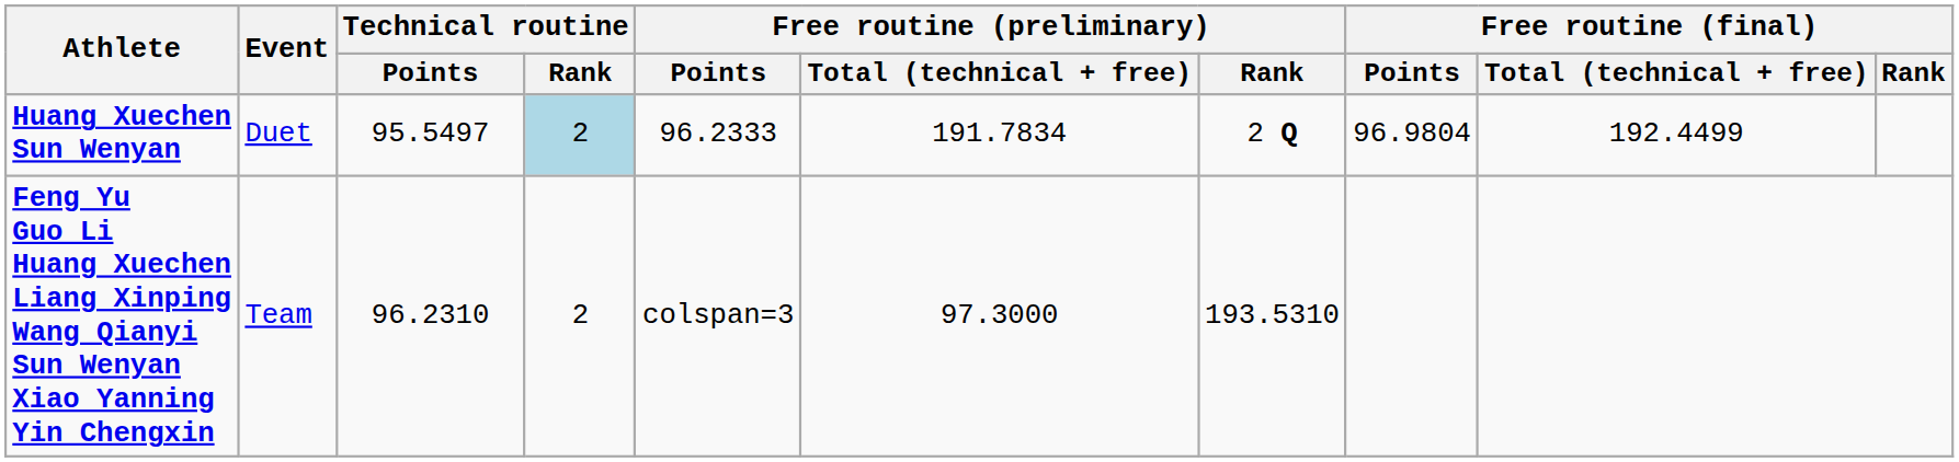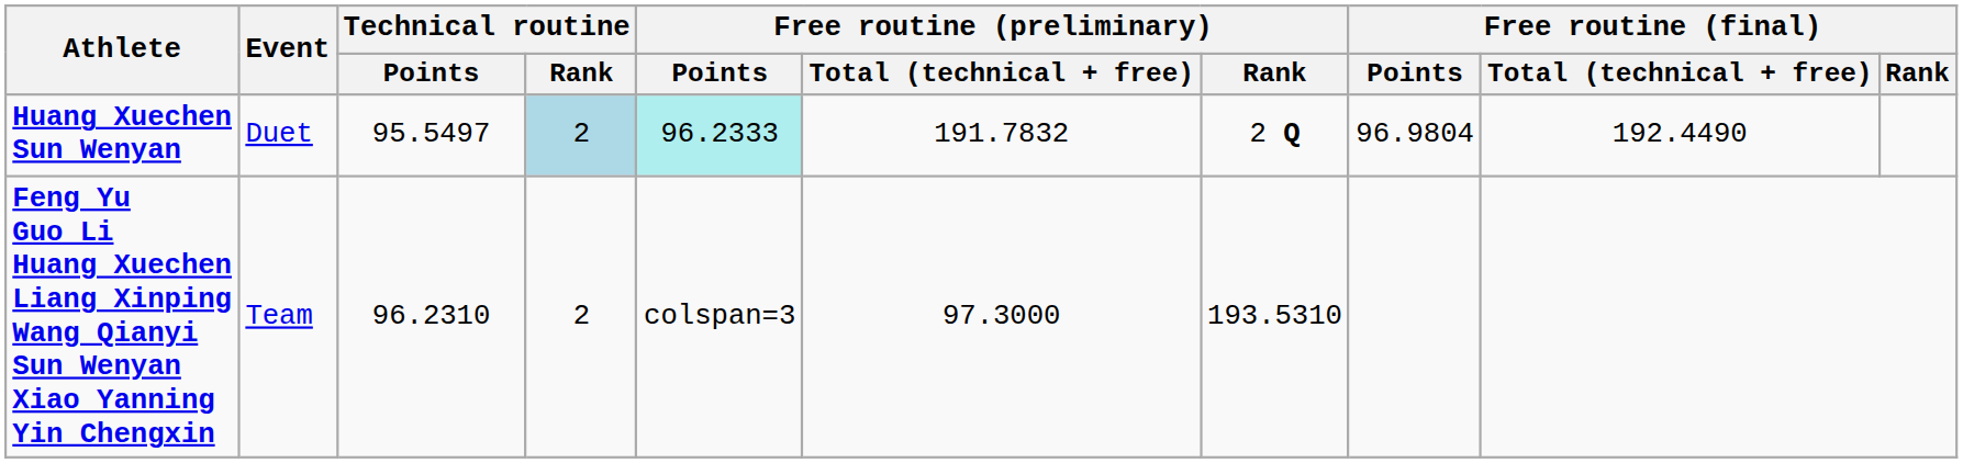Huang Xuechen Sun Wenyan | Free routine (preliminary) / Points: no background -> paleturquoise background
Huang Xuechen Sun Wenyan | Free routine (preliminary) / Total (technical + free): 191.7834 -> 191.7832
Huang Xuechen Sun Wenyan | Free routine (final) / Total (technical + free): 192.4499 -> 192.4490
